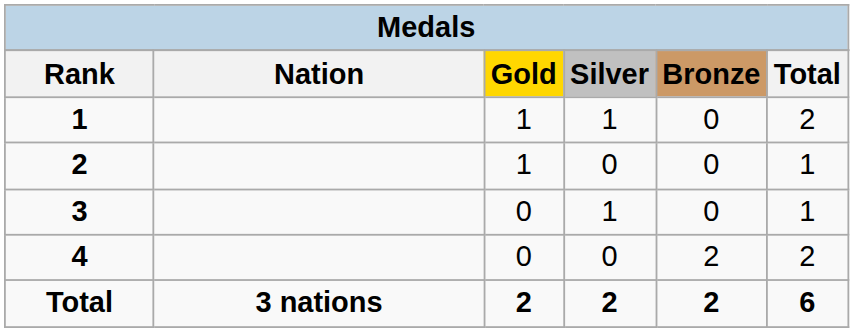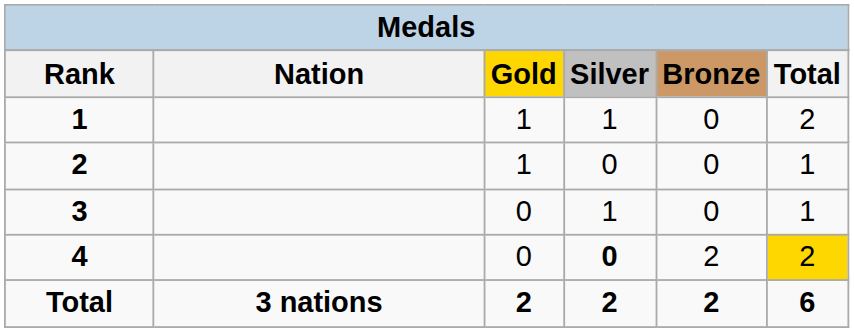4 | column 4: normal -> bold
4 | column 6: no background -> gold background
